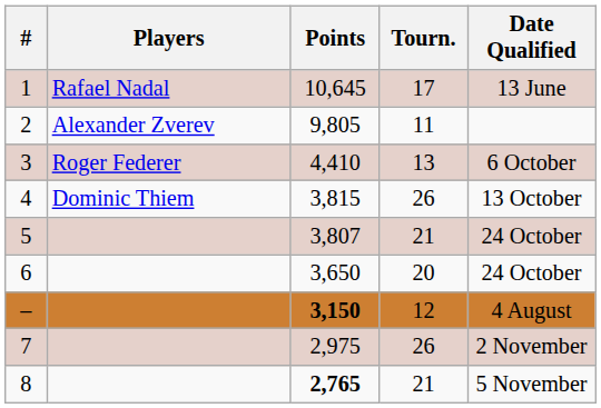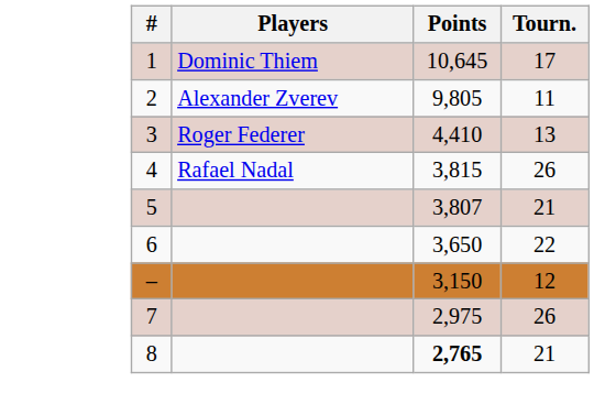- column: Date Qualified | 13 June | 6 October | 13 October | 24 October | 24 October | 4 August | 2 November | 5 November
1 | Players: Rafael Nadal -> Dominic Thiem
4 | Players: Dominic Thiem -> Rafael Nadal
6 | Tourn.: 20 -> 22
– | Points: bold -> normal
